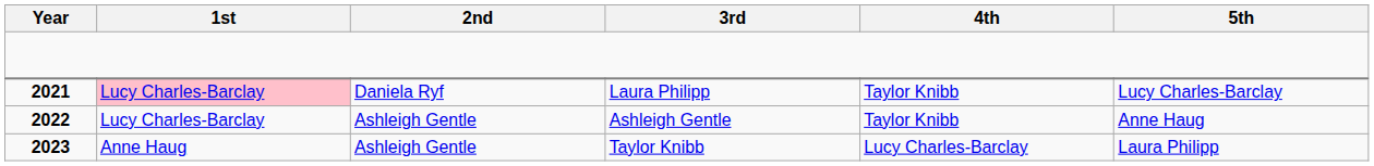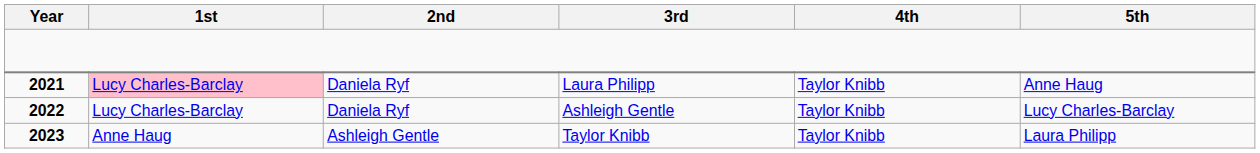row 2 | 5th: Lucy Charles-Barclay -> Anne Haug
row 3 | 2nd: Ashleigh Gentle -> Daniela Ryf
row 3 | 5th: Anne Haug -> Lucy Charles-Barclay
row 4 | 4th: Lucy Charles-Barclay -> Taylor Knibb
